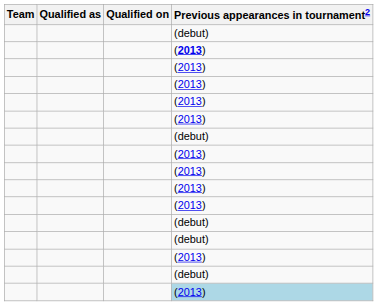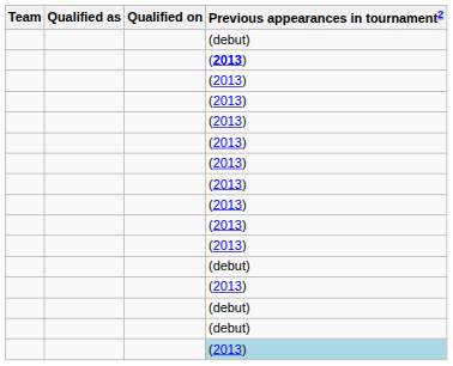row 8 | Previous appearances in tournament2: (debut) -> (2013)
row 14 | Previous appearances in tournament2: (debut) -> (2013)
row 15 | Previous appearances in tournament2: (2013) -> (debut)
